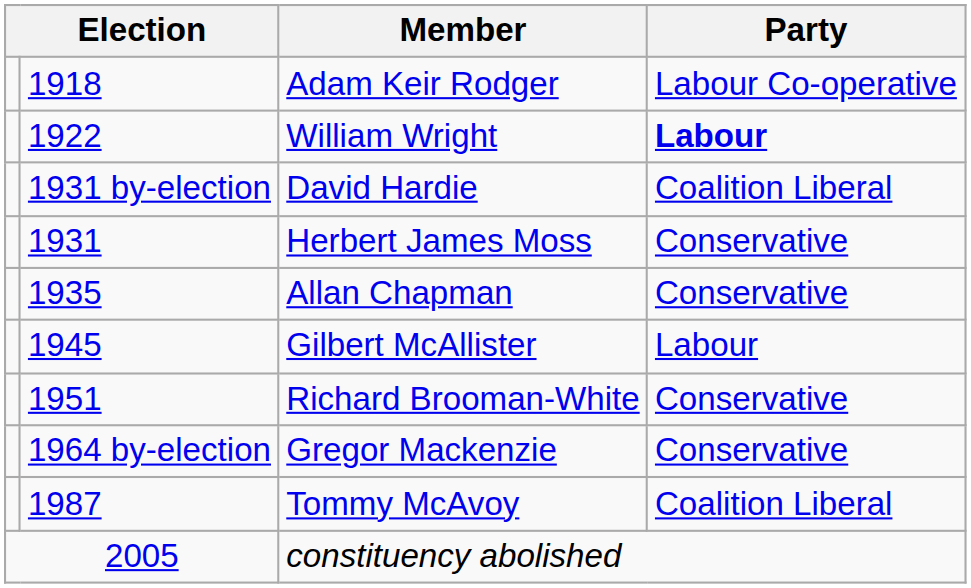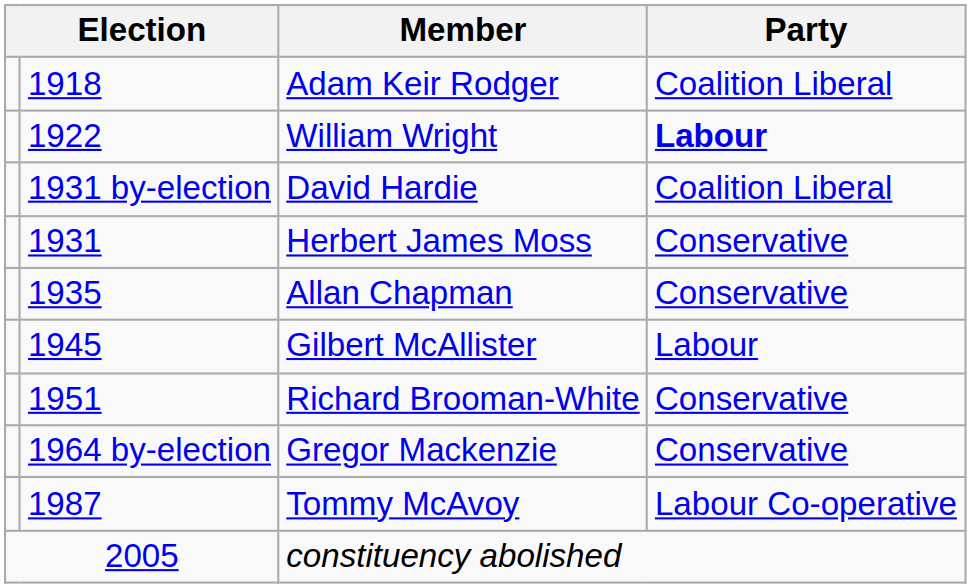Adam Keir Rodger | Party: Labour Co-operative -> Coalition Liberal
Tommy McAvoy | Party: Coalition Liberal -> Labour Co-operative
